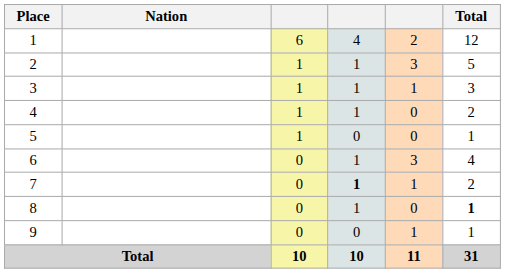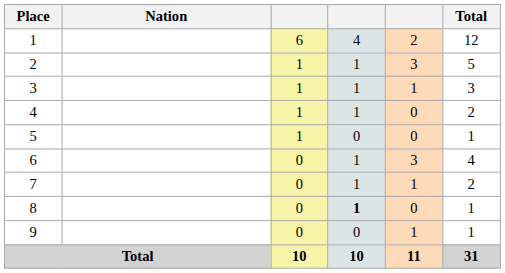7 | column 4: bold -> normal
8 | column 4: normal -> bold
8 | Total: bold -> normal
